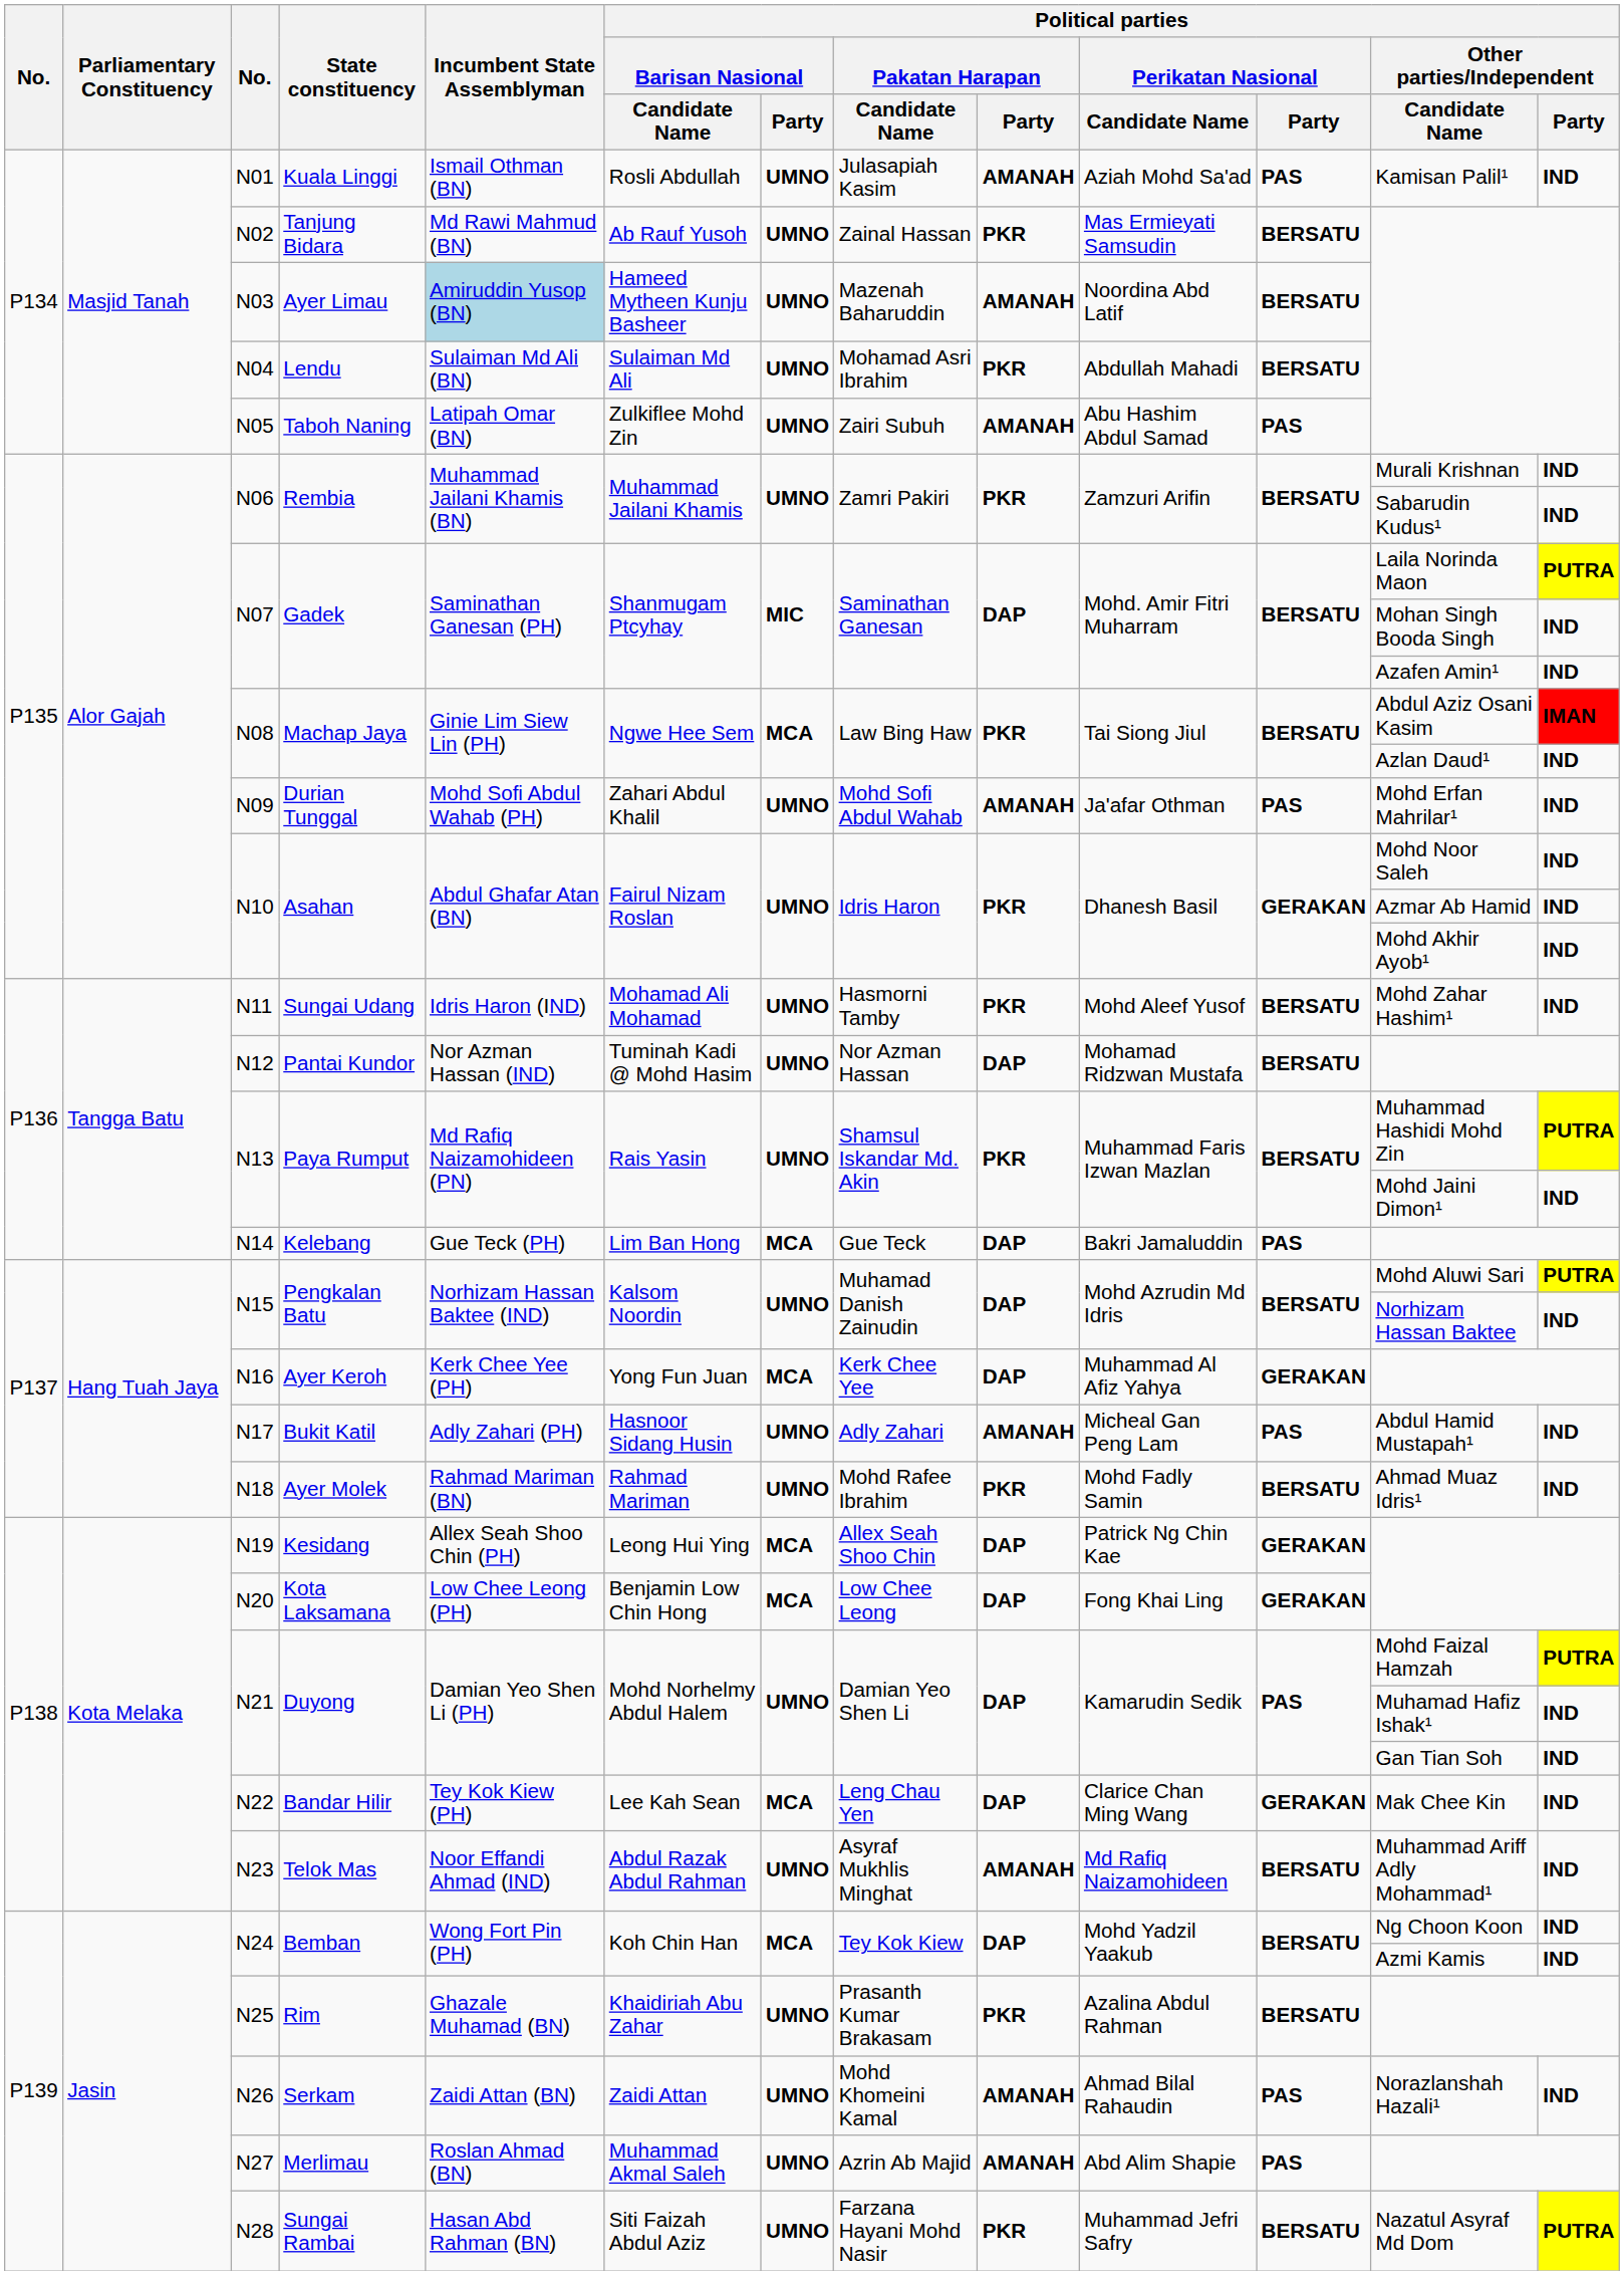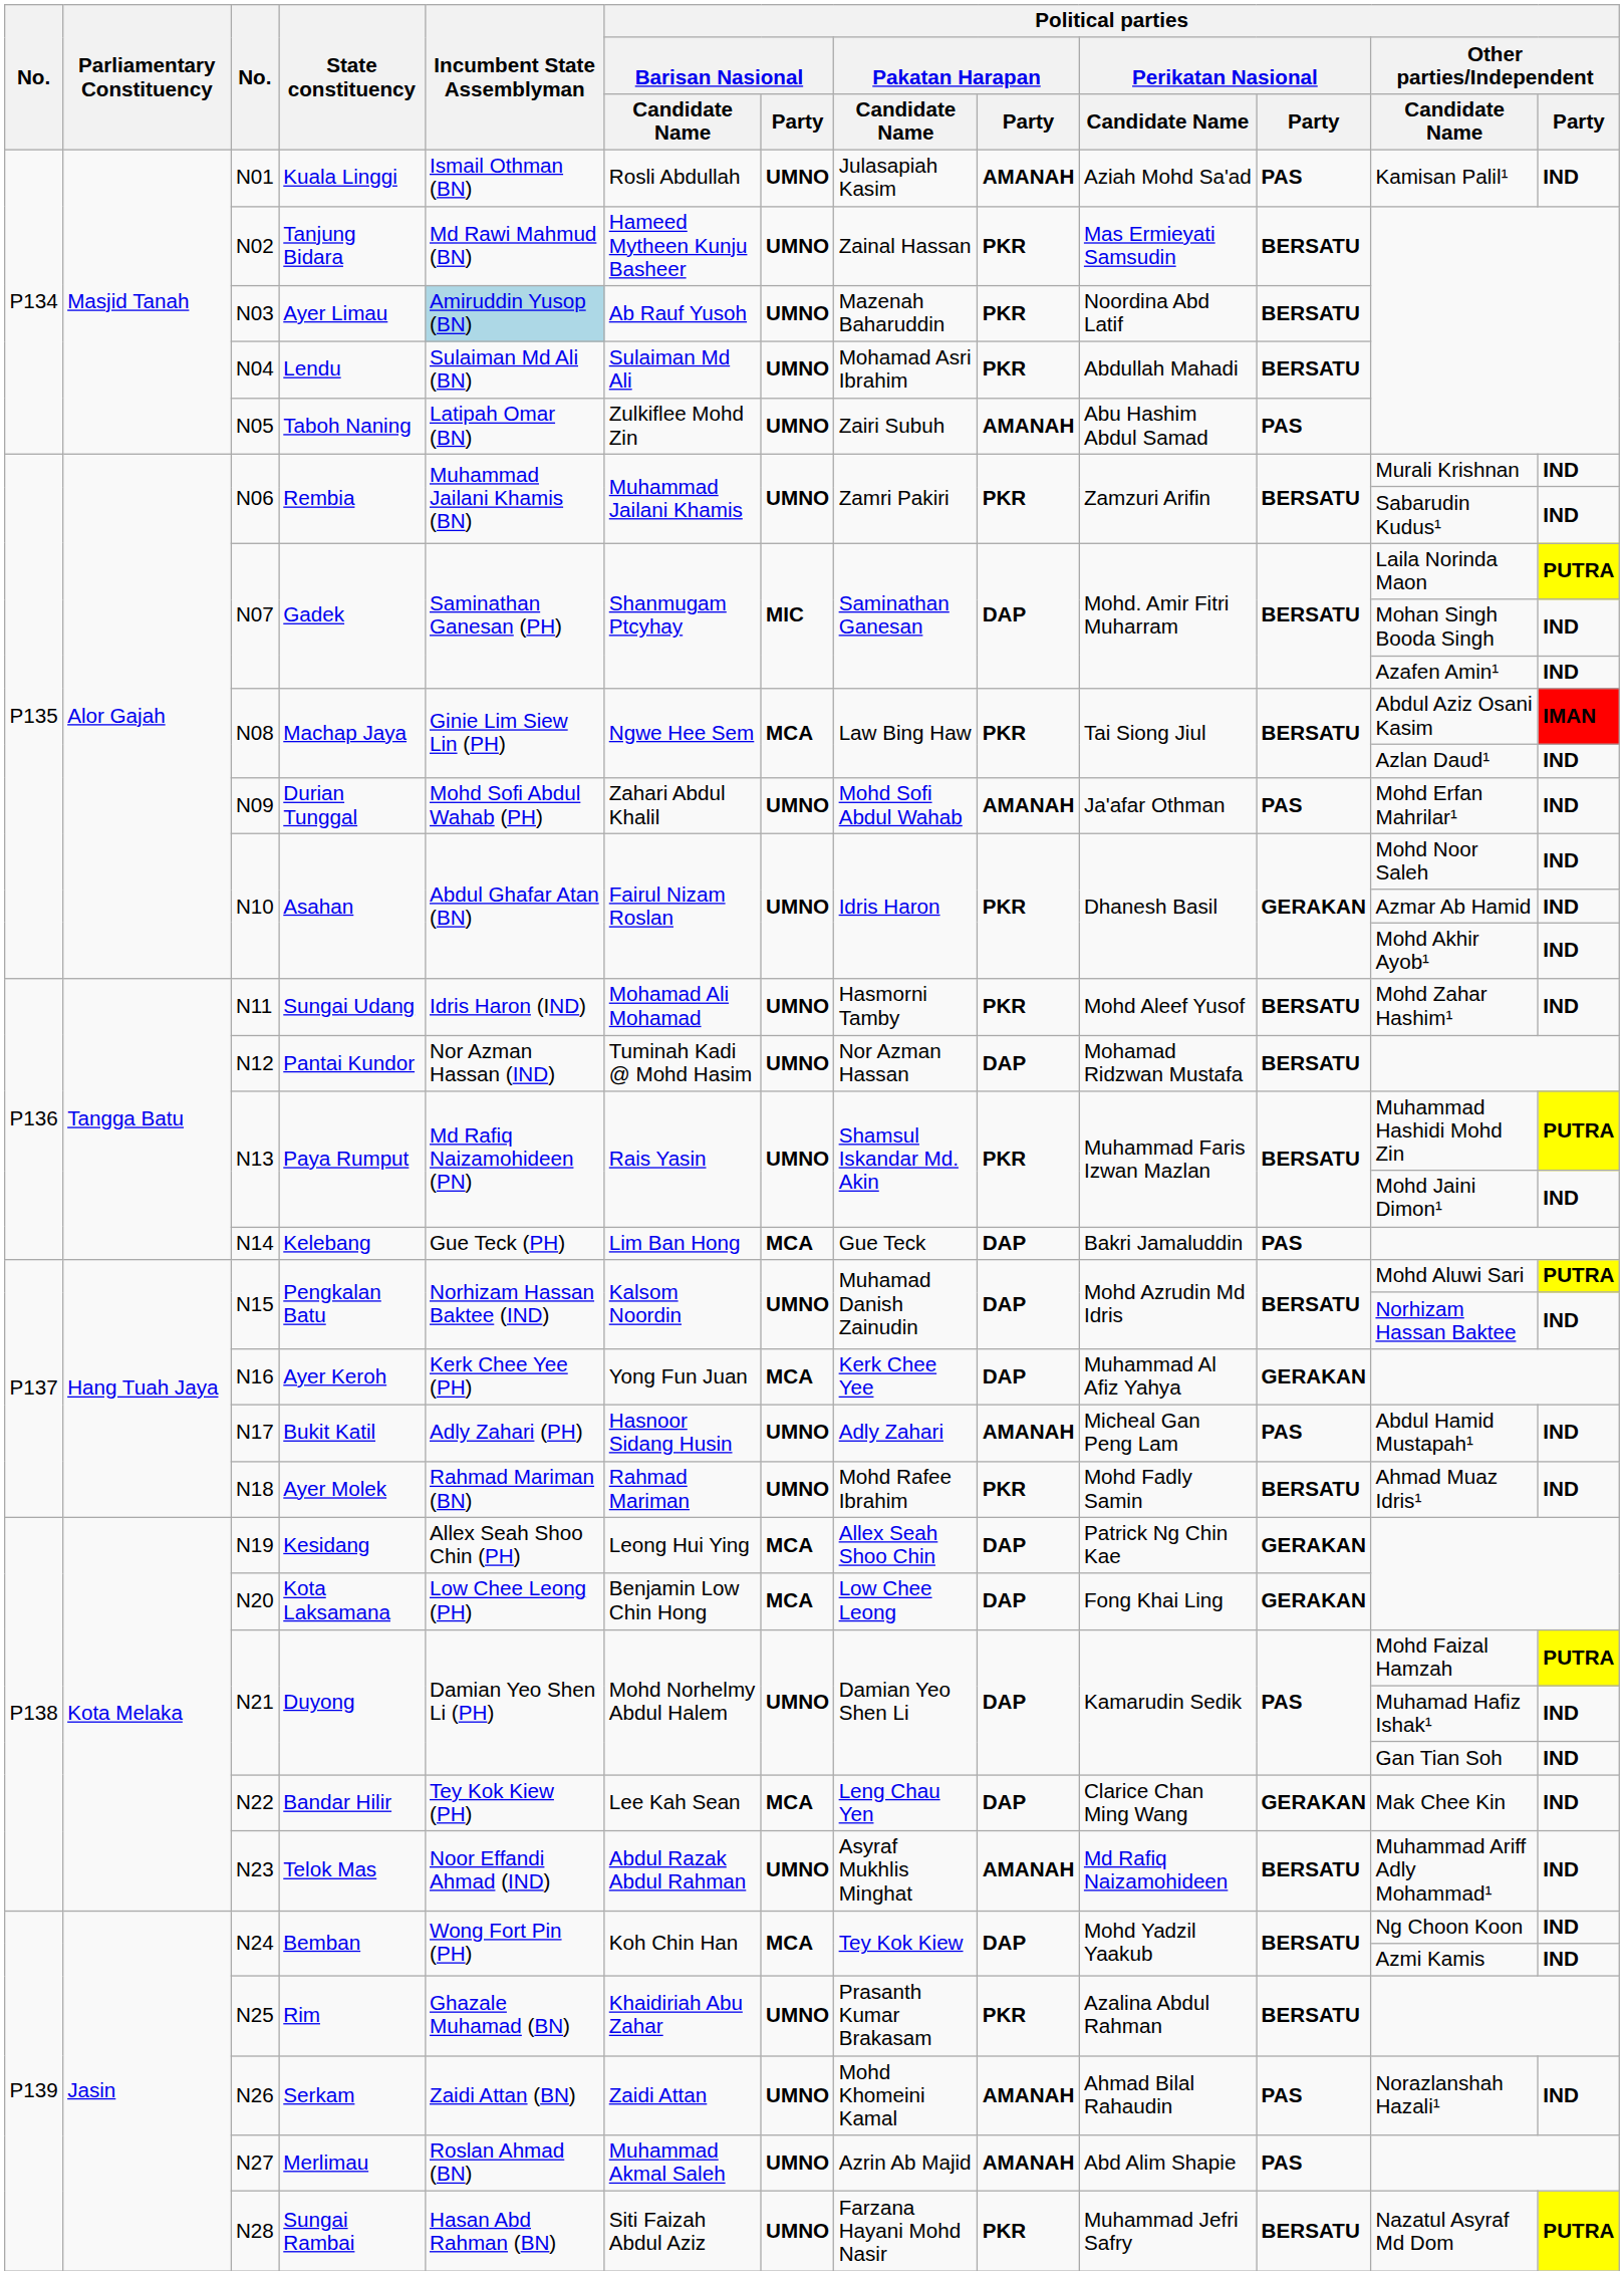N02 | Political parties / Barisan Nasional / Candidate Name: Ab Rauf Yusoh -> Hameed Mytheen Kunju Basheer
N03 | Political parties / Barisan Nasional / Candidate Name: Hameed Mytheen Kunju Basheer -> Ab Rauf Yusoh
N03 | Political parties / Pakatan Harapan / Party: AMANAH -> PKR
